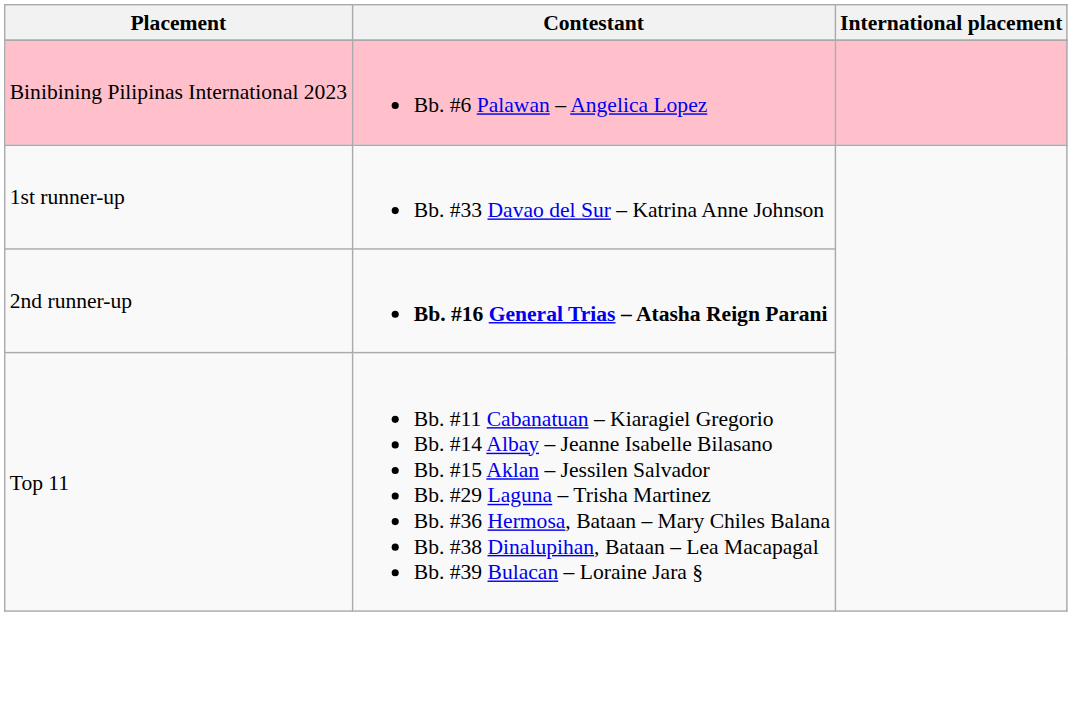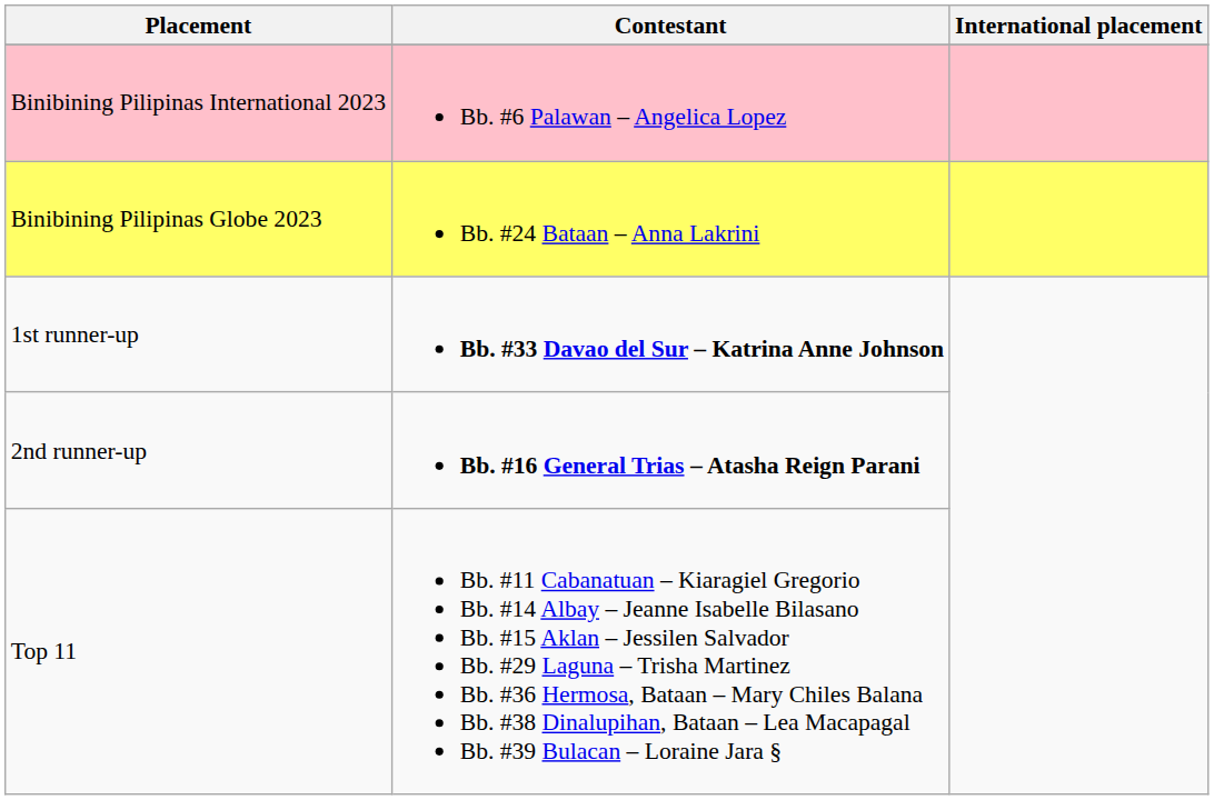+ row: Binibining Pilipinas Globe 2023 | Bb. #24 Bataan – Anna Lakrini
1st runner-up | Contestant: normal -> bold
